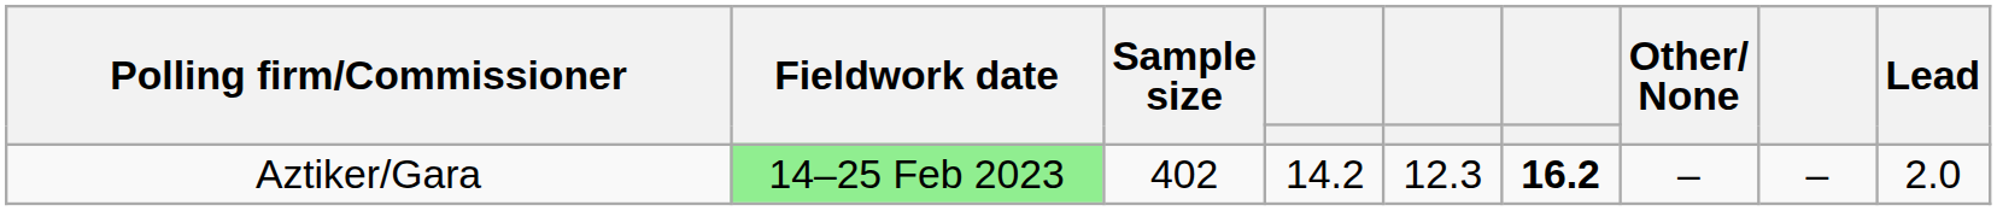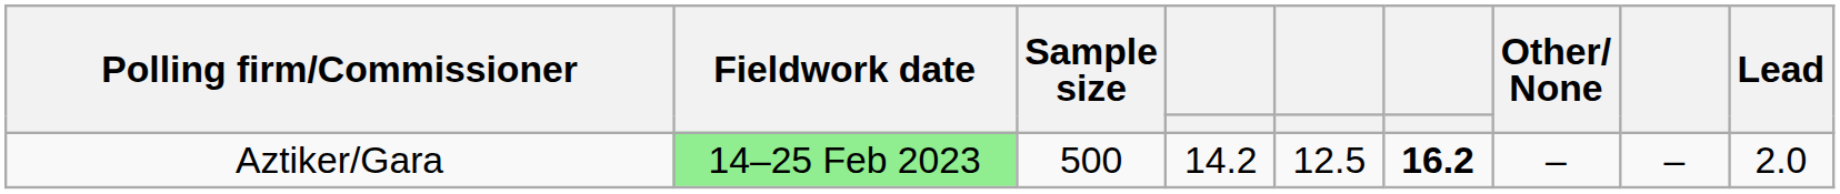Aztiker/Gara | Sample size: 402 -> 500
Aztiker/Gara | column 5: 12.3 -> 12.5
